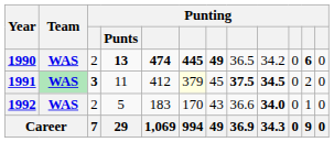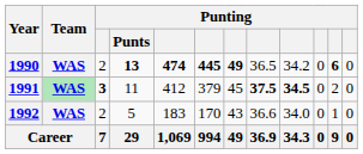1991 | column 6: lightyellow background -> no background
1992 | column 9: bold -> normal
